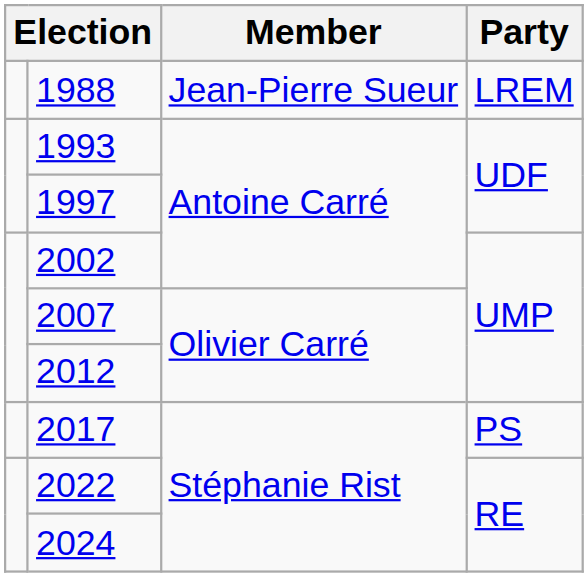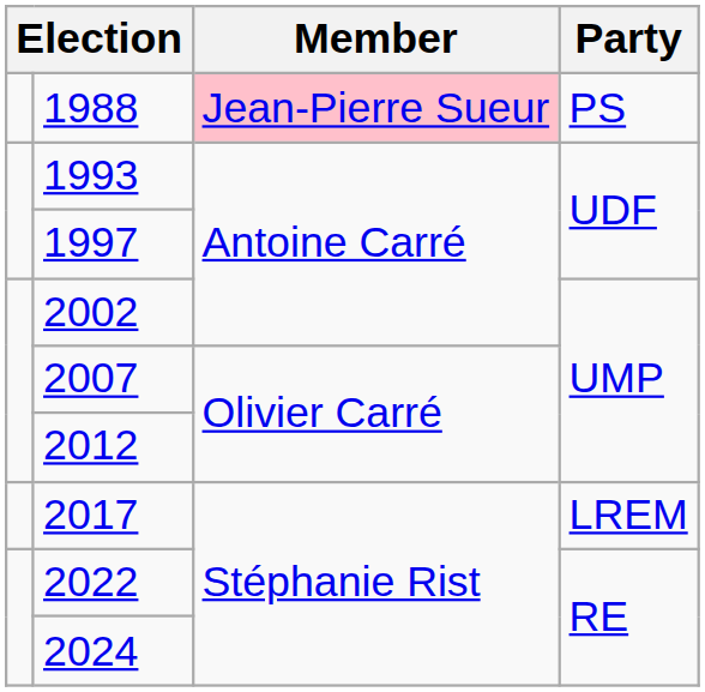1988 | Member: no background -> pink background
1988 | Party: LREM -> PS
2017 | Party: PS -> LREM
